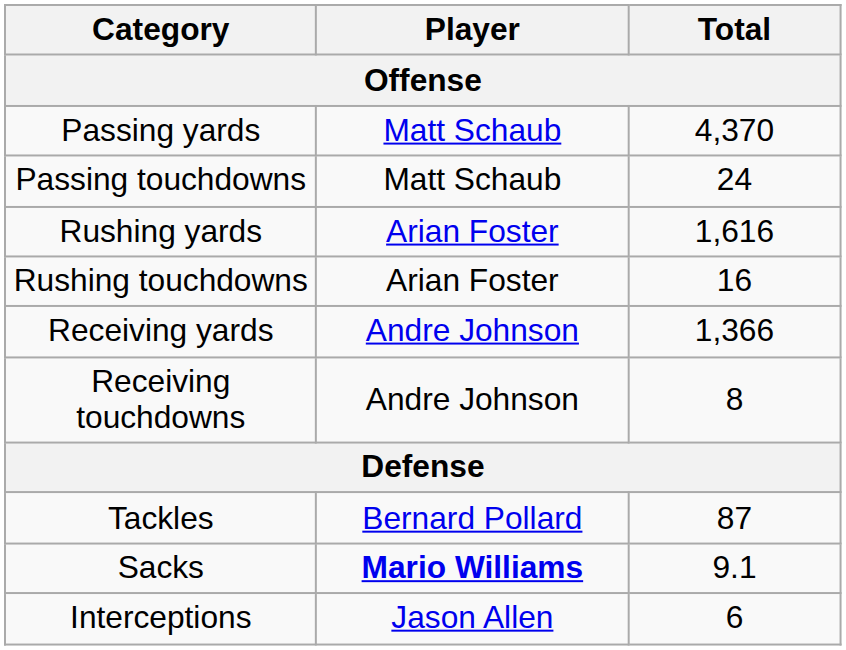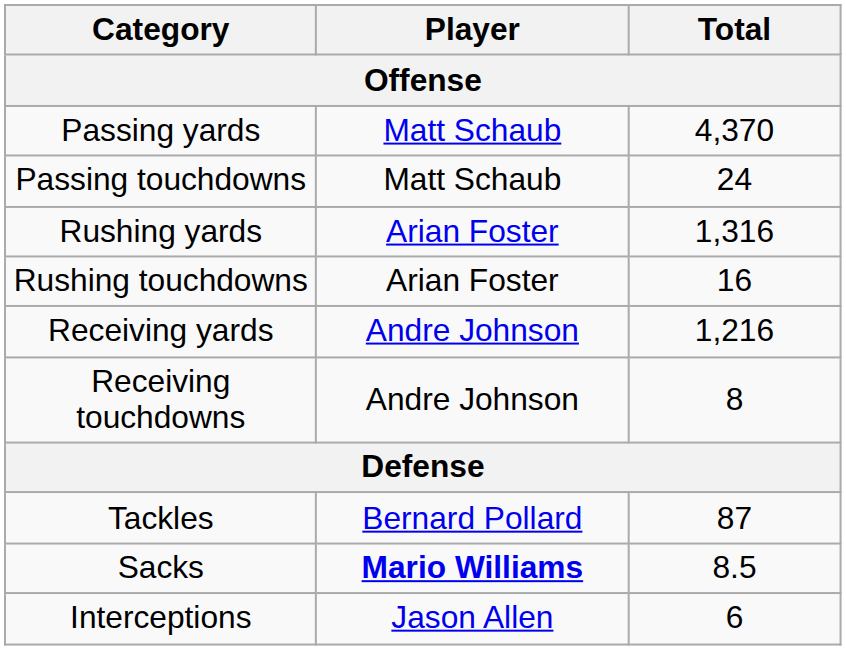Rushing yards | Total: 1,616 -> 1,316
Receiving yards | Total: 1,366 -> 1,216
Sacks | Total: 9.1 -> 8.5
